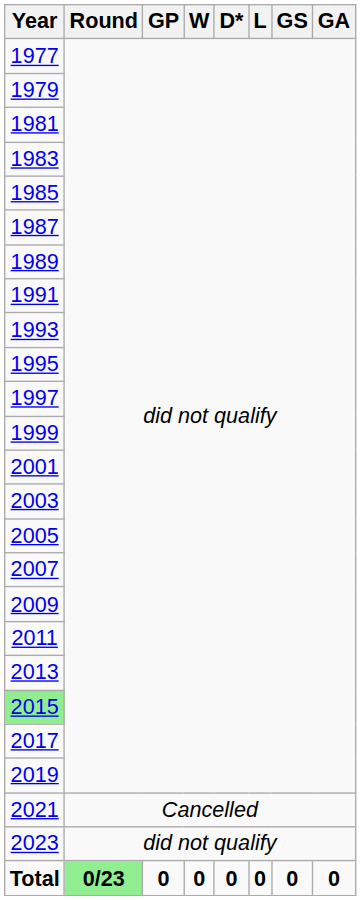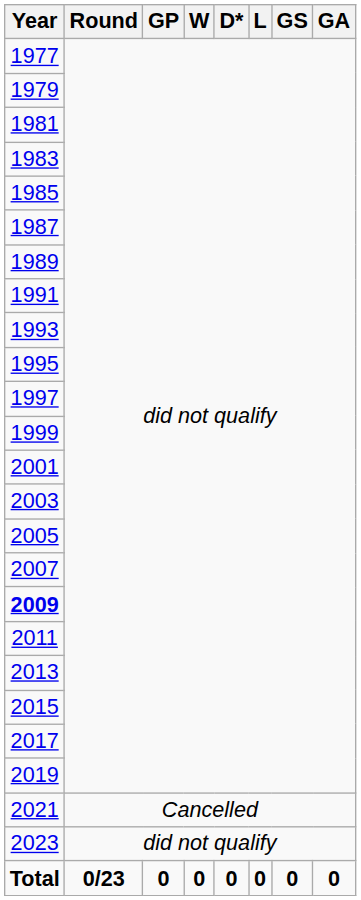2009 | Year: normal -> bold
2015 | Year: lightgreen background -> no background
Total | Round: lightgreen background -> no background
